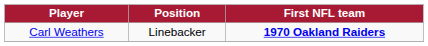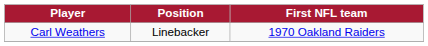Carl Weathers | First NFL team: bold -> normal
